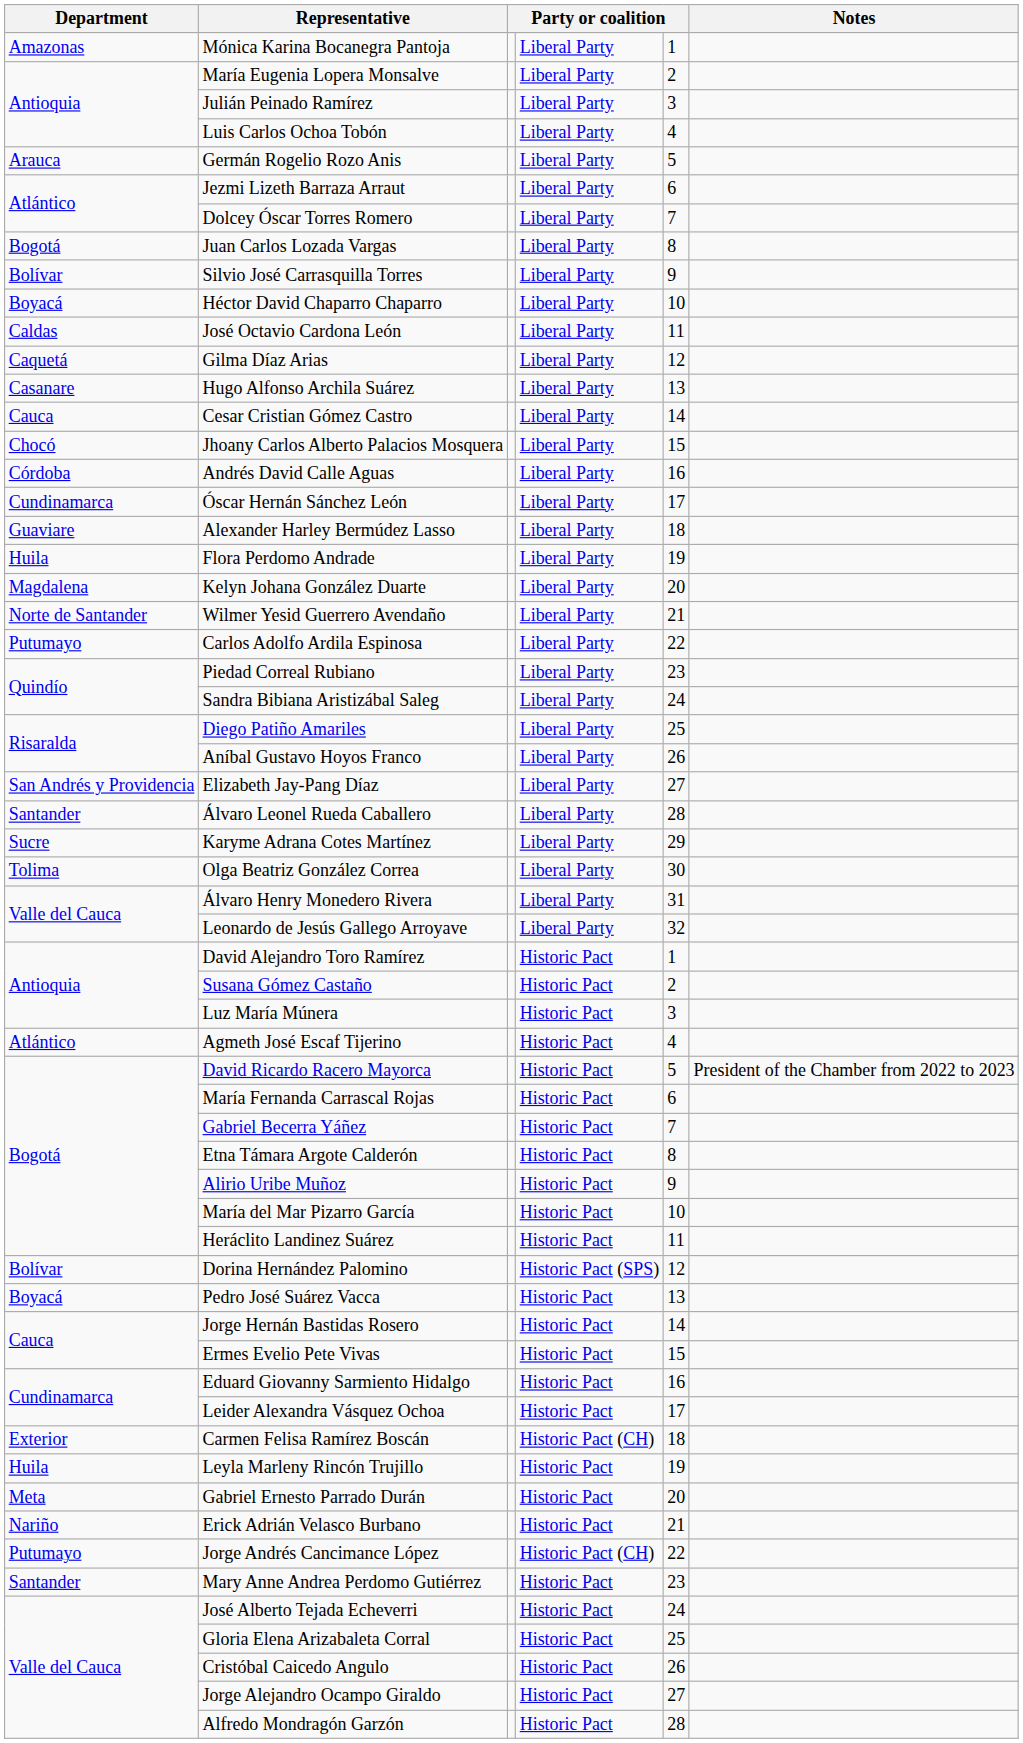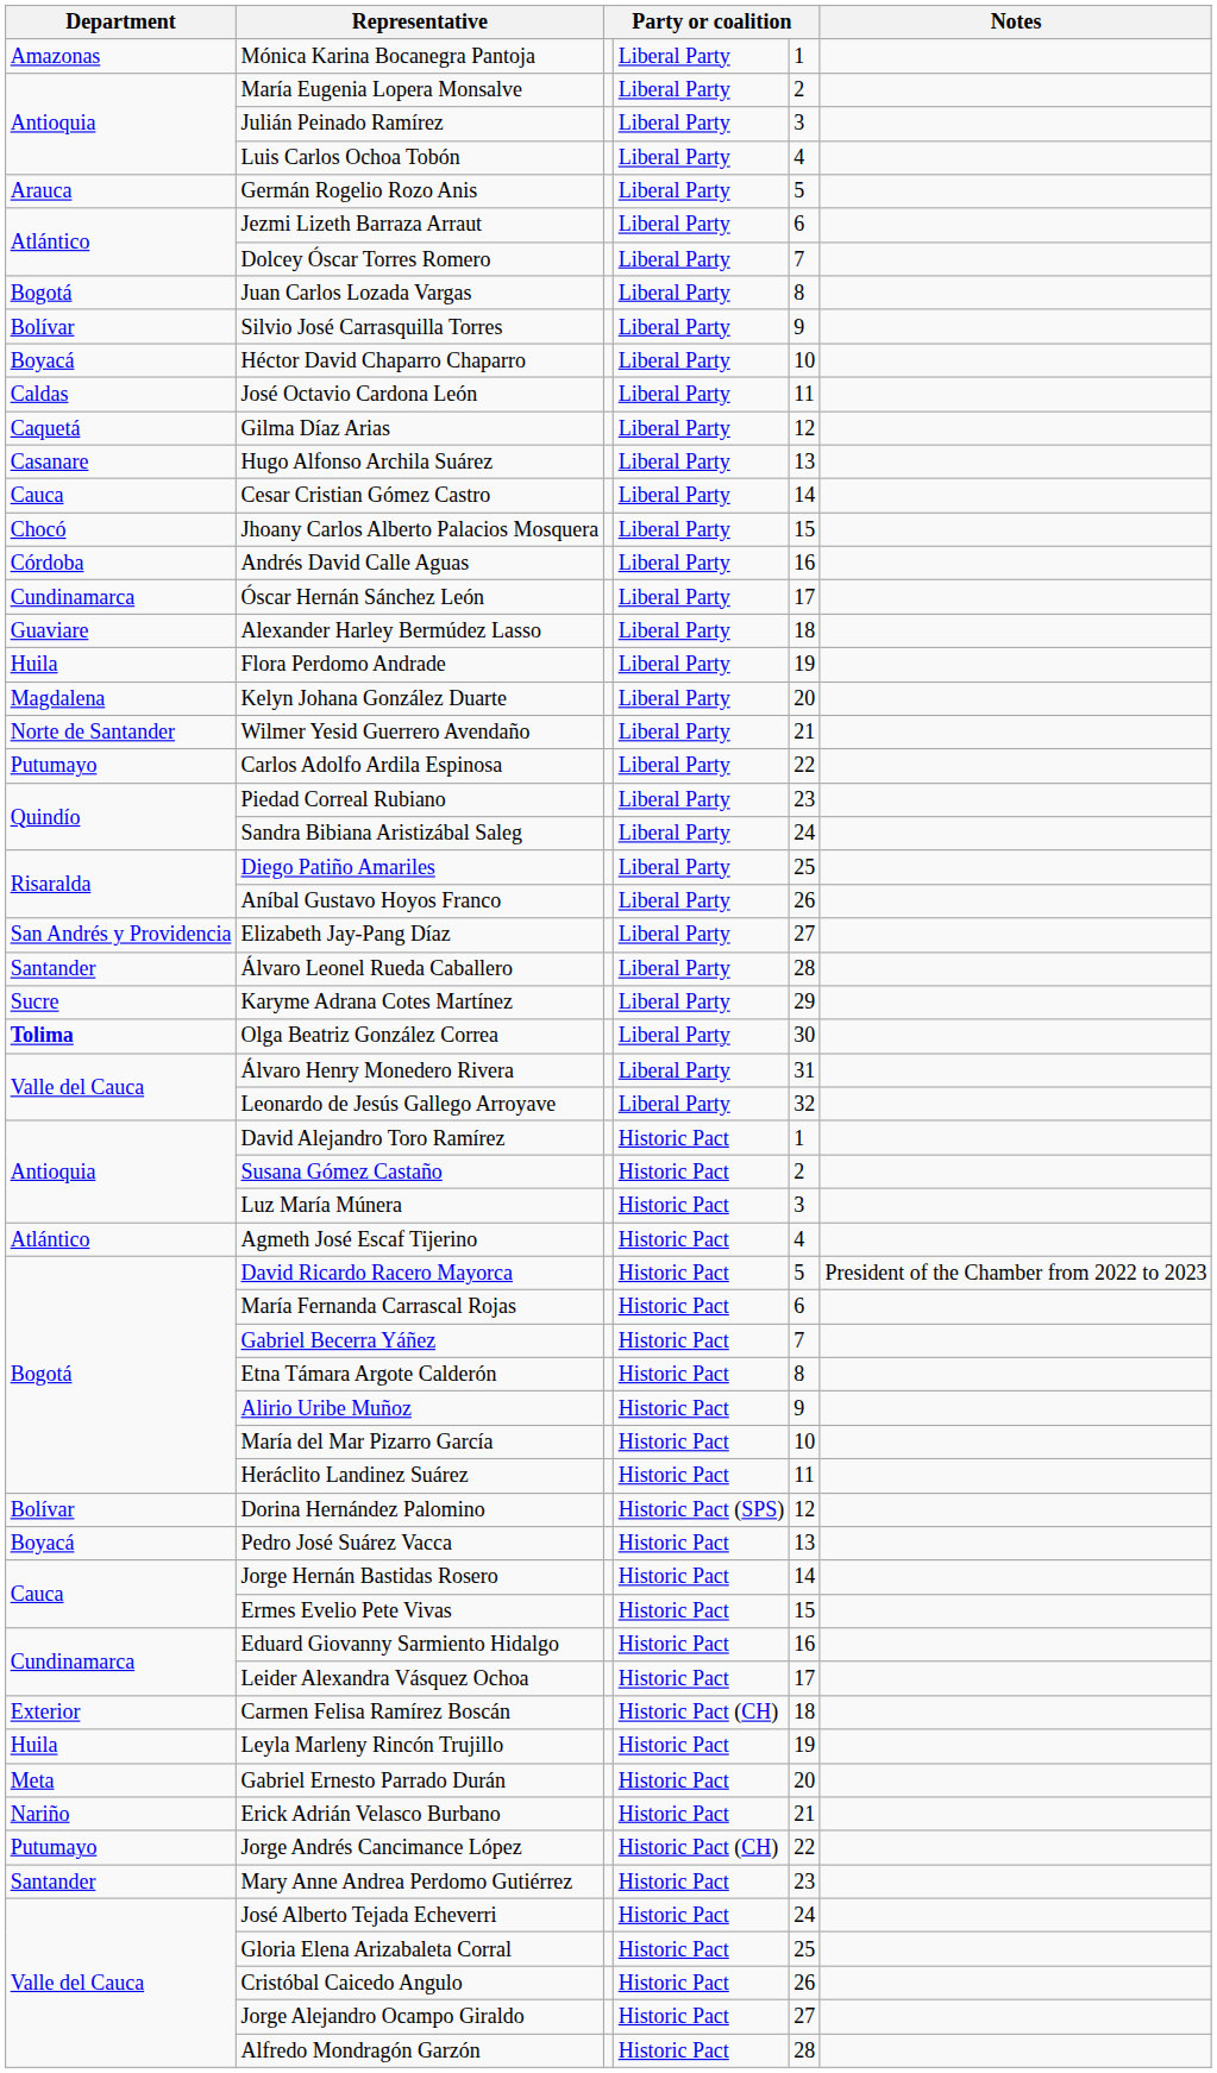Olga Beatriz González Correa | Department: normal -> bold
